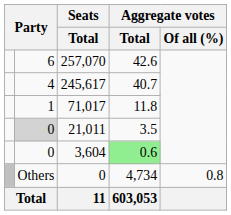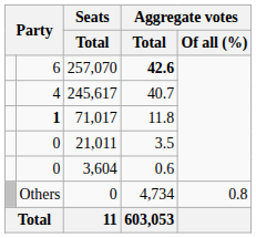257,070 | Aggregate votes / Total: normal -> bold
71,017 | column 2: normal -> bold
21,011 | column 2: lightgrey background -> no background
3,604 | Aggregate votes / Total: lightgreen background -> no background
